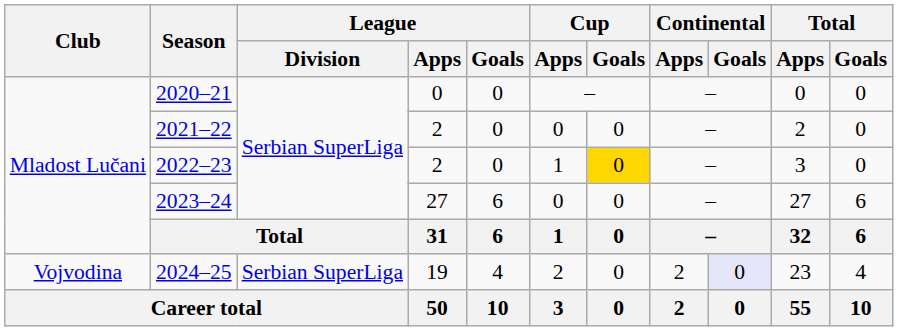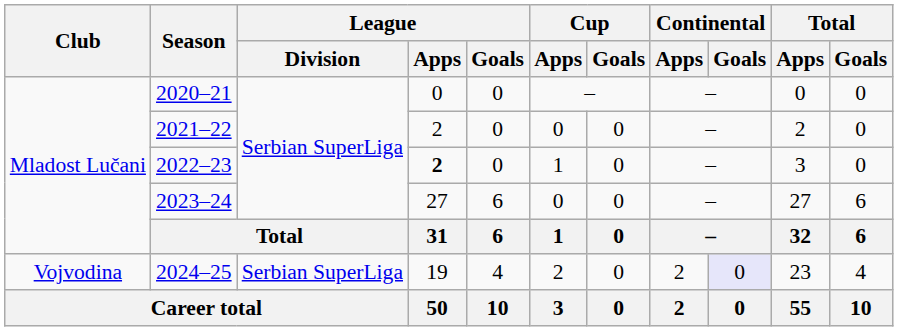2022–23 | League / Apps: normal -> bold
2022–23 | Cup / Goals: gold background -> no background
